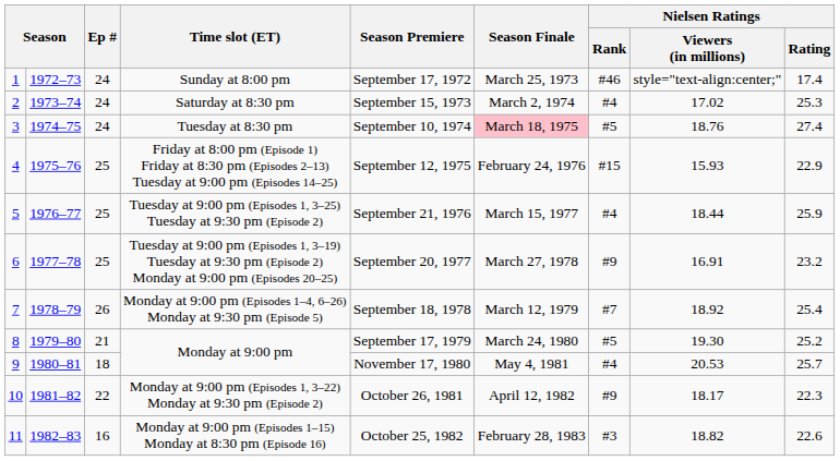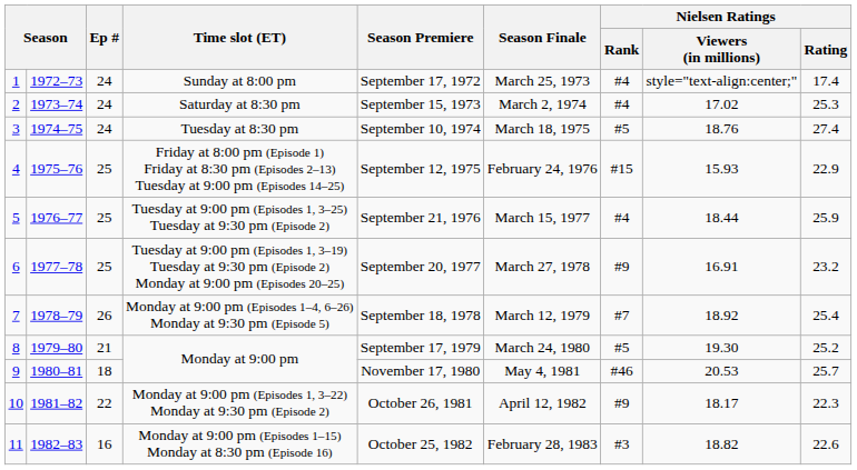Sunday at 8:00 pm | Nielsen Ratings / Rank: #46 -> #4
Tuesday at 8:30 pm | Season Finale: pink background -> no background
9 / Monday at 9:00 pm | Nielsen Ratings / Rank: #4 -> #46
